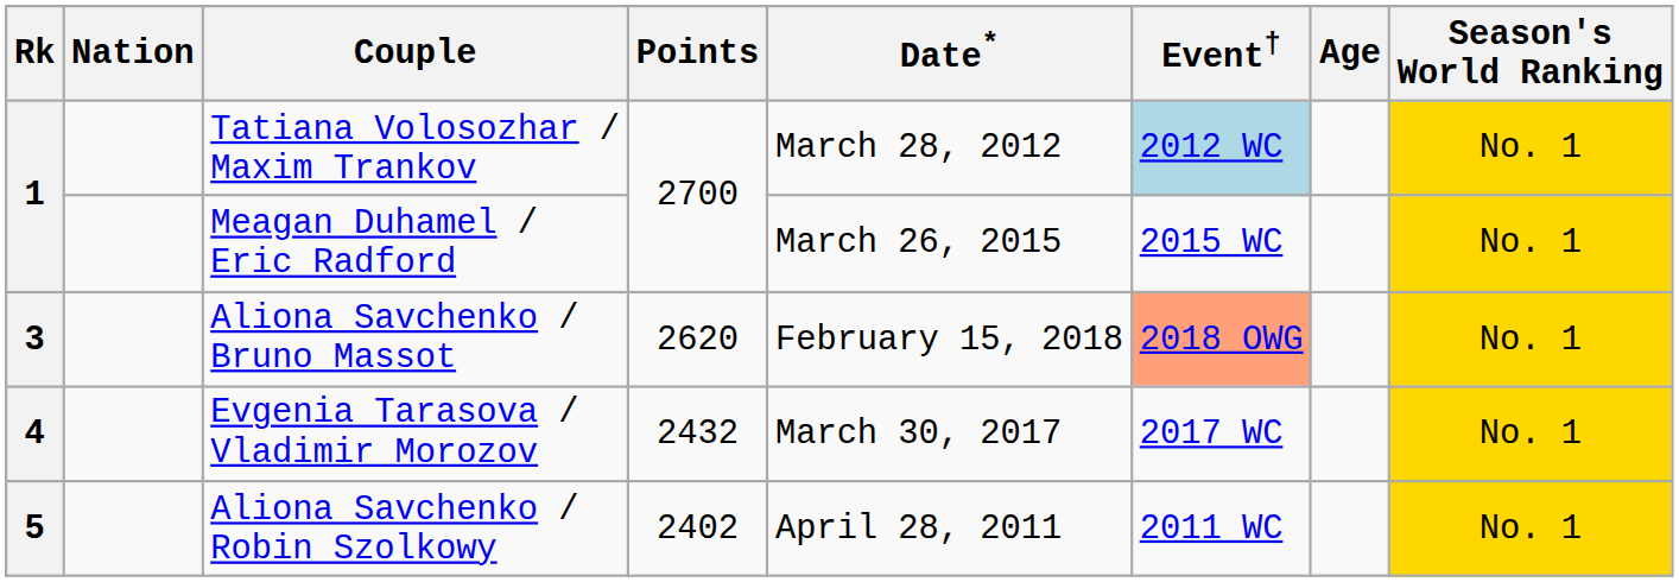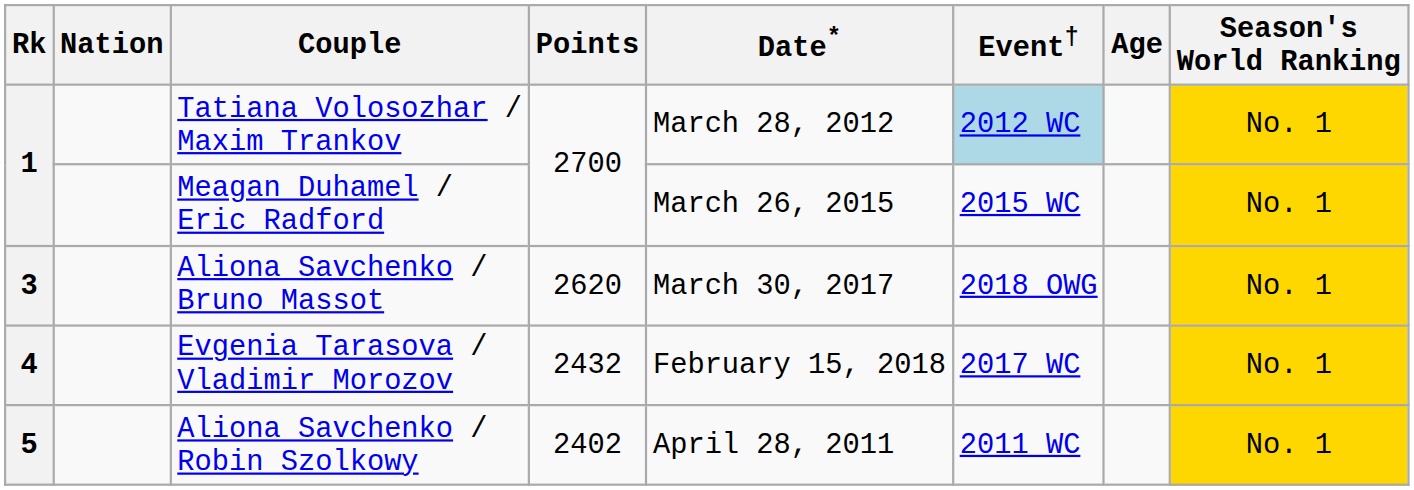Aliona Savchenko / Bruno Massot | Date*: February 15, 2018 -> March 30, 2017
Aliona Savchenko / Bruno Massot | Event†: lightsalmon background -> no background
Evgenia Tarasova / Vladimir Morozov | Date*: March 30, 2017 -> February 15, 2018
